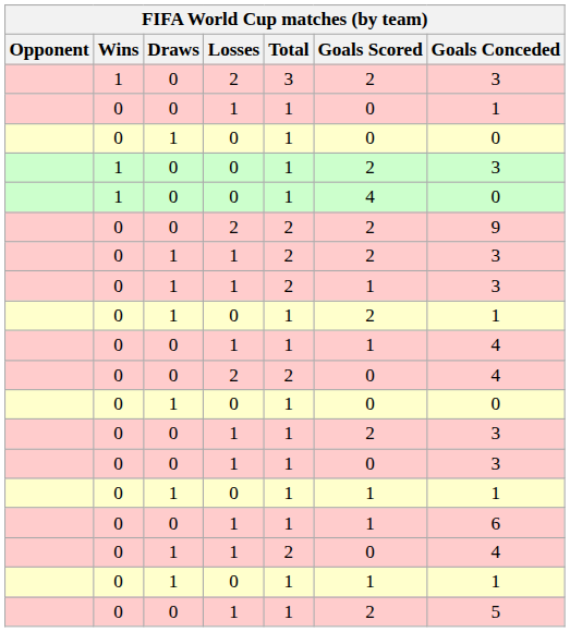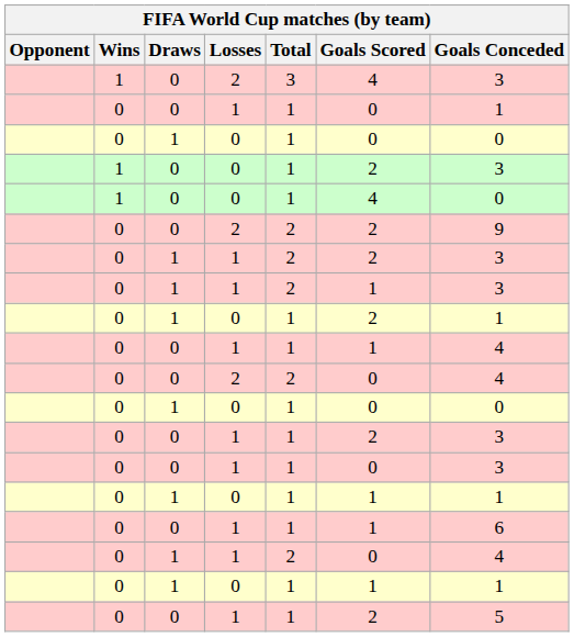row 3 | Goals Scored: 2 -> 4
